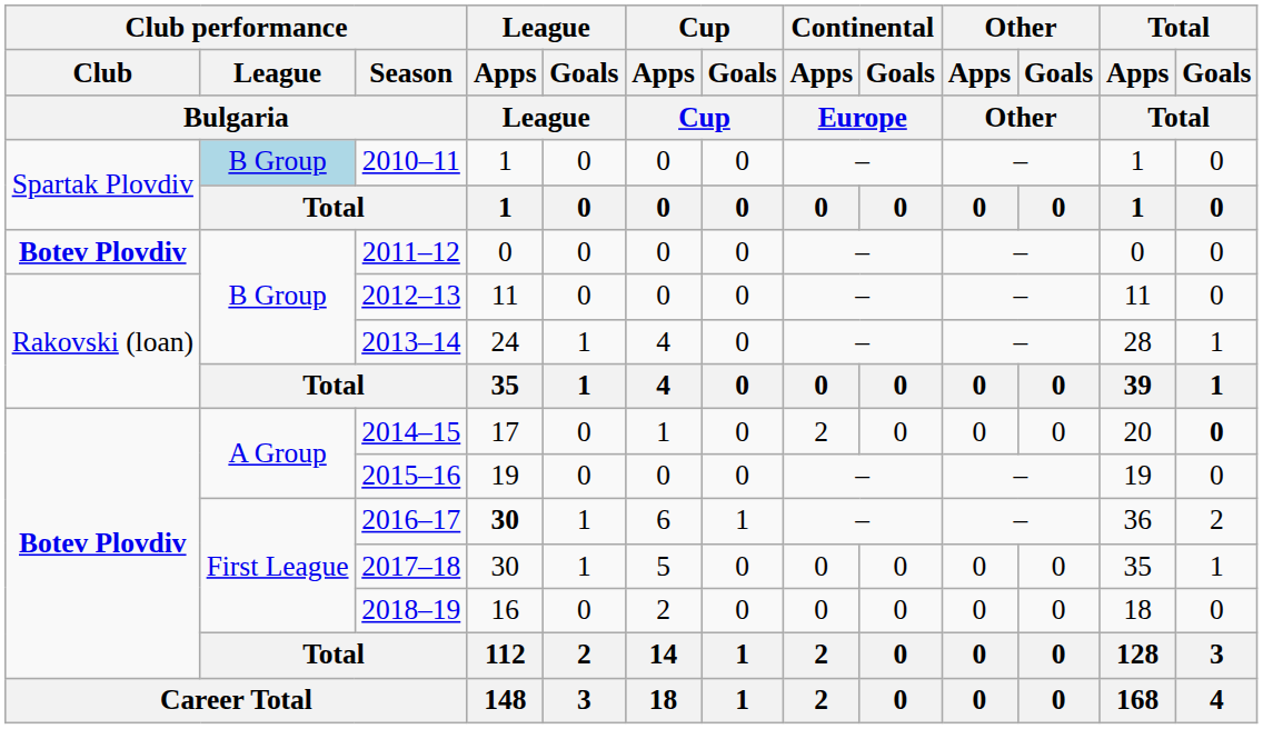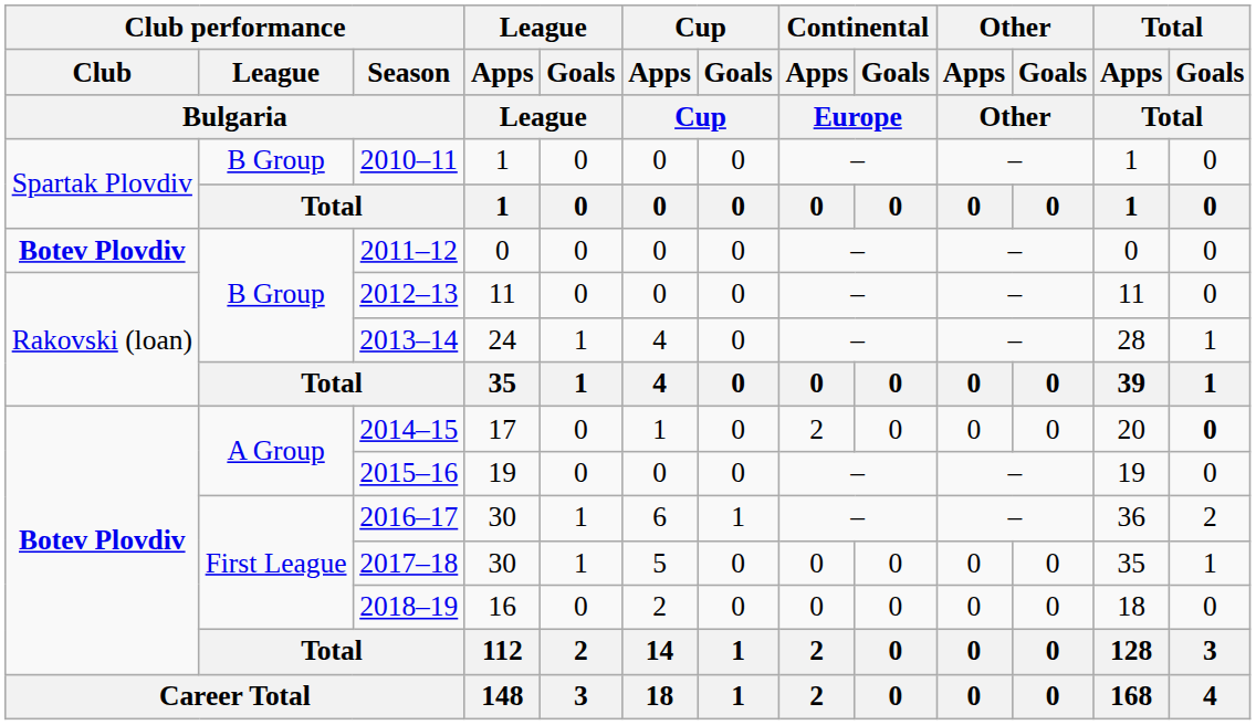2010–11 | Club performance / League / Bulgaria: lightblue background -> no background
2016–17 | League / Apps / League: bold -> normal
